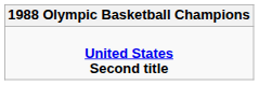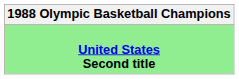row 2 | column 1: no background -> lightgreen background
